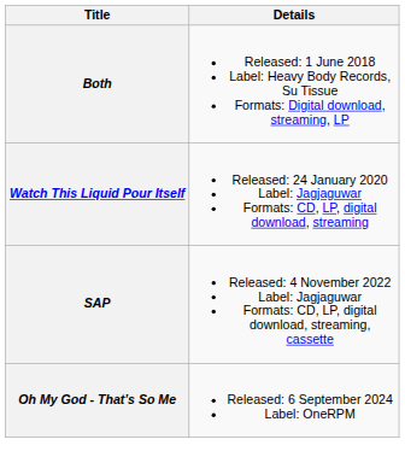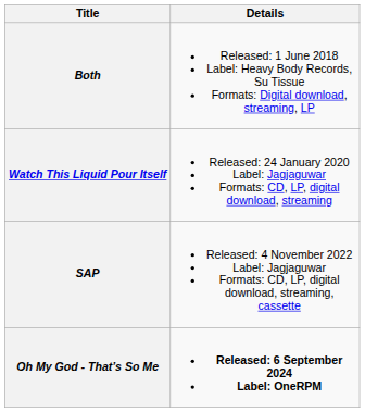Oh My God - That’s So Me | Details: normal -> bold
